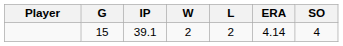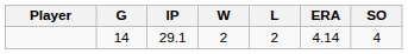row 2 | G: 15 -> 14
row 2 | IP: 39.1 -> 29.1
